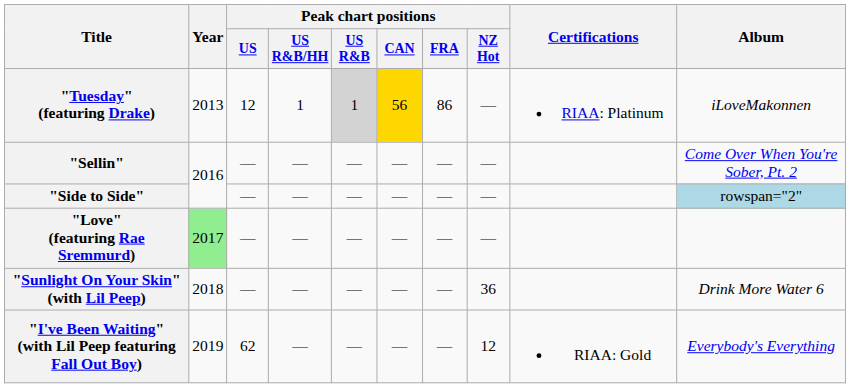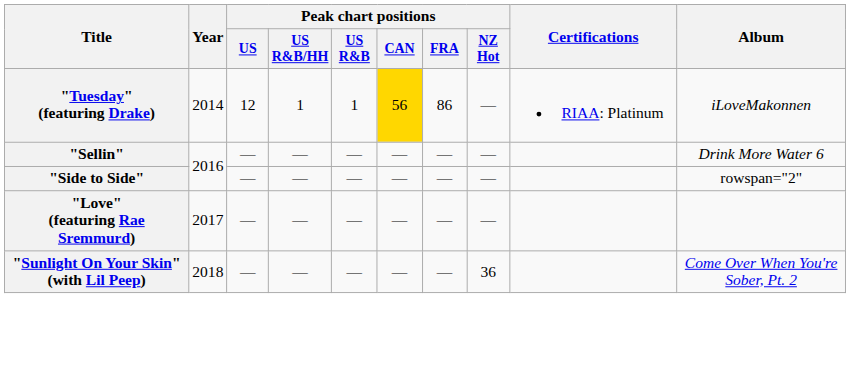"Tuesday" (featuring Drake) | Year: 2013 -> 2014
"Tuesday" (featuring Drake) | Peak chart positions / US R&B: lightgrey background -> no background
"Sellin" | Album: Come Over When You're Sober, Pt. 2 -> Drink More Water 6
"Side to Side" | Album: lightblue background -> no background
"Love" (featuring Rae Sremmurd) | Year: lightgreen background -> no background
"Sunlight On Your Skin" (with Lil Peep) | Album: Drink More Water 6 -> Come Over When You're Sober, Pt. 2
- row: "I've Been Waiting" (with Lil Peep featuring Fall Out Boy) | 2019 | 62 | — | — | — | — | 12 | RIAA: Gold | Everybody's Everything
